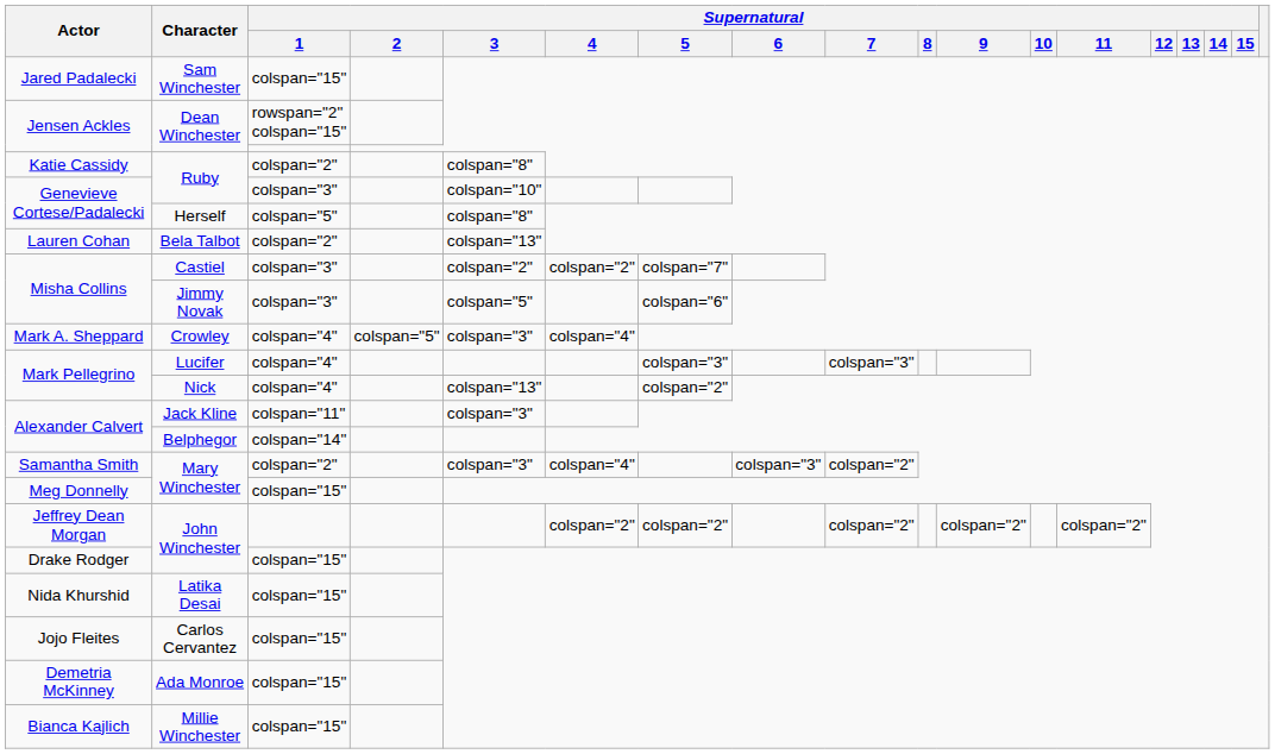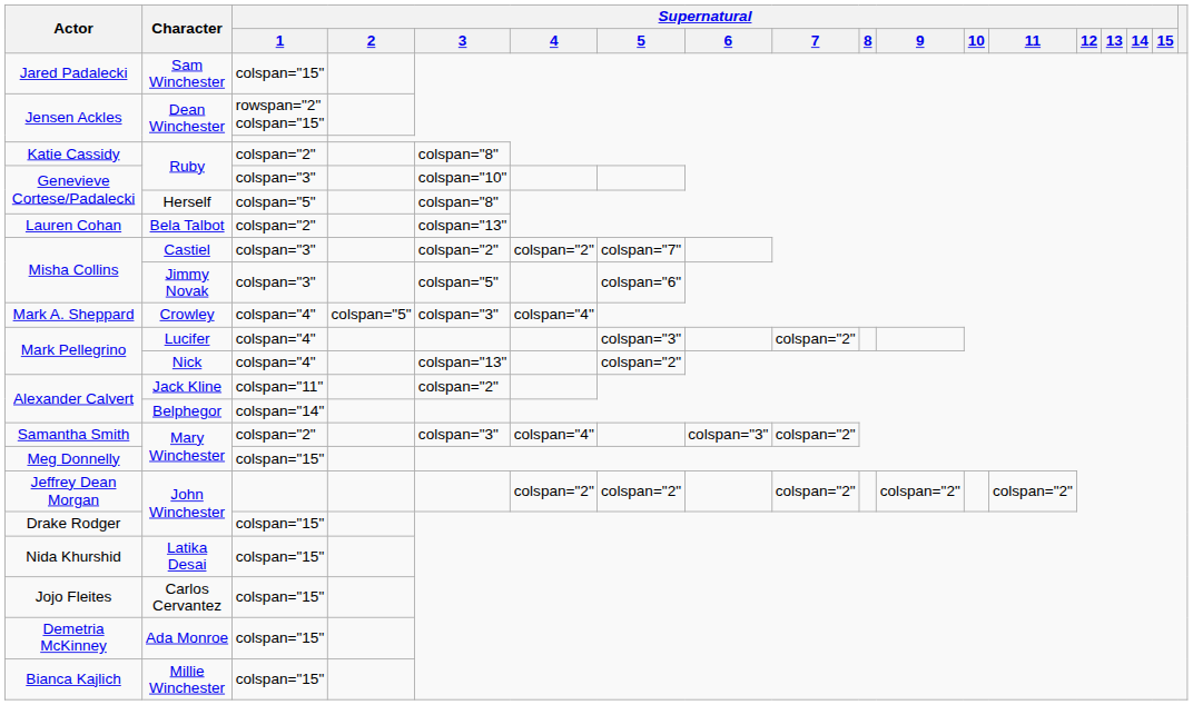Lucifer | Supernatural / 7: colspan="3" -> colspan="2"
Jack Kline | Supernatural / 3: colspan="3" -> colspan="2"
